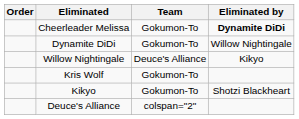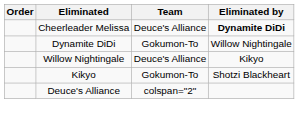Cheerleader Melissa | Team: Gokumon-To -> Deuce's Alliance
- row: Kris Wolf | Gokumon-To
